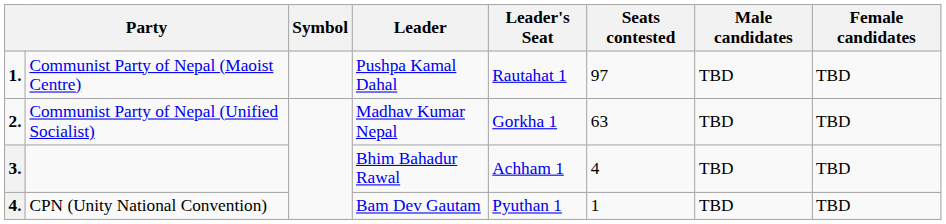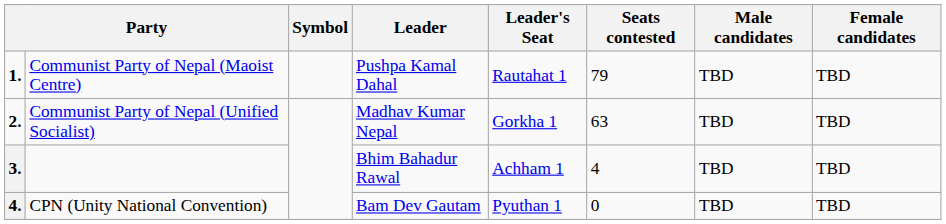Communist Party of Nepal (Maoist Centre) | Seats contested: 97 -> 79
CPN (Unity National Convention) | Seats contested: 1 -> 0
